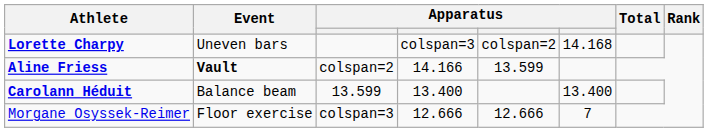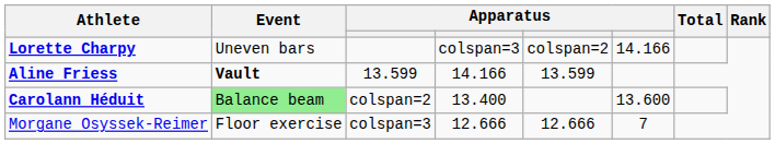Lorette Charpy | column 6: 14.168 -> 14.166
Aline Friess | column 3: colspan=2 -> 13.599
Carolann Héduit | Event: no background -> lightgreen background
Carolann Héduit | column 3: 13.599 -> colspan=2
Carolann Héduit | column 6: 13.400 -> 13.600
